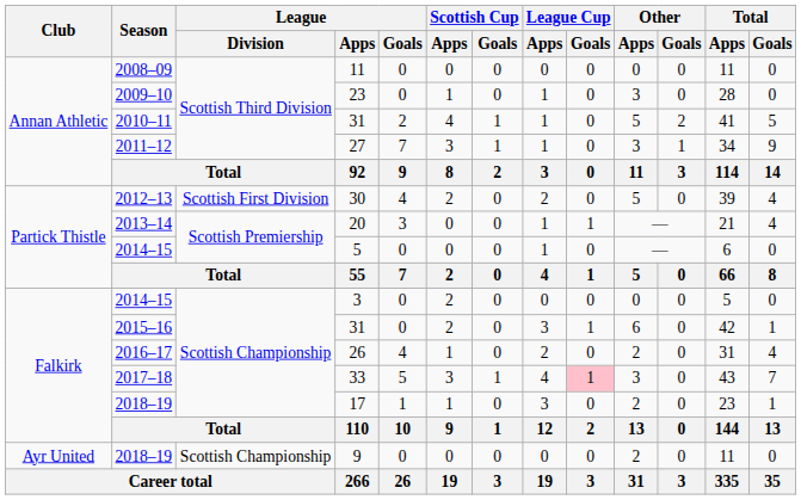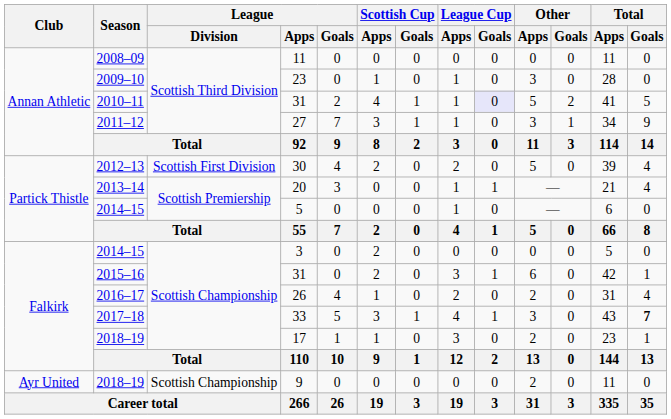2010–11 / 31 | League Cup / Goals: no background -> lavender background
33 | League Cup / Goals: pink background -> no background
33 | Total / Goals: normal -> bold
